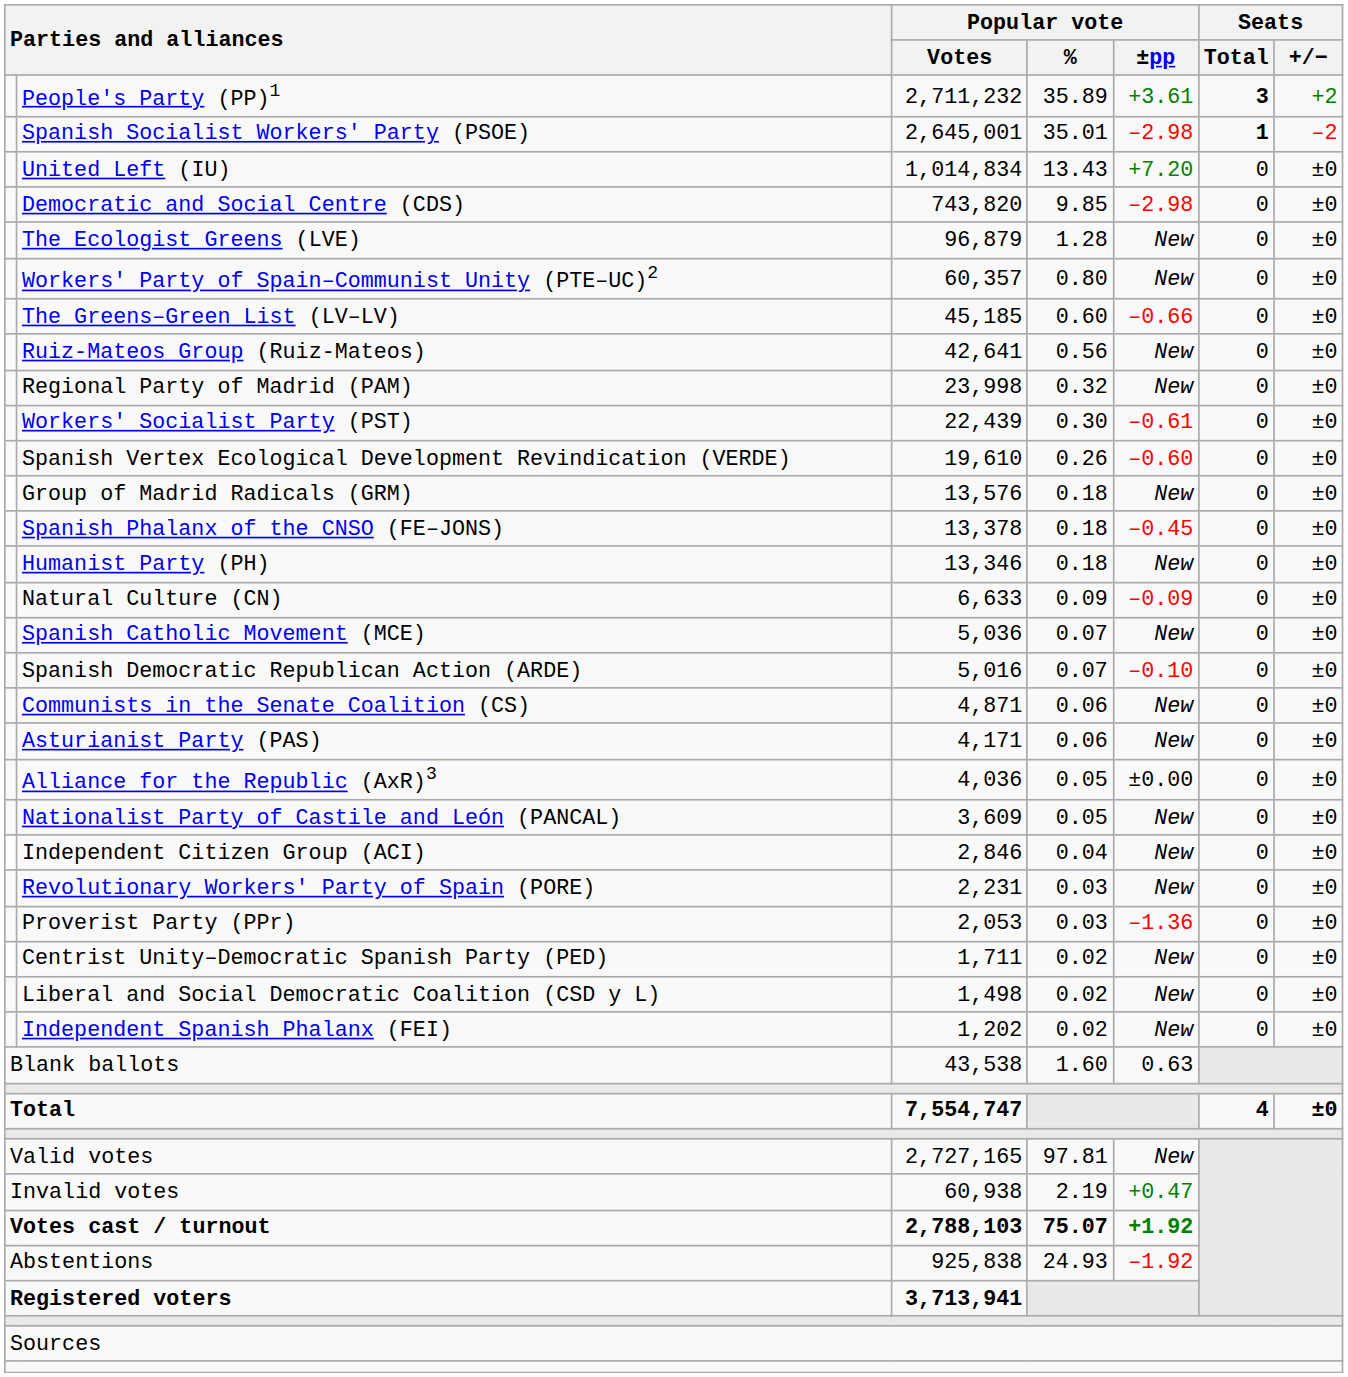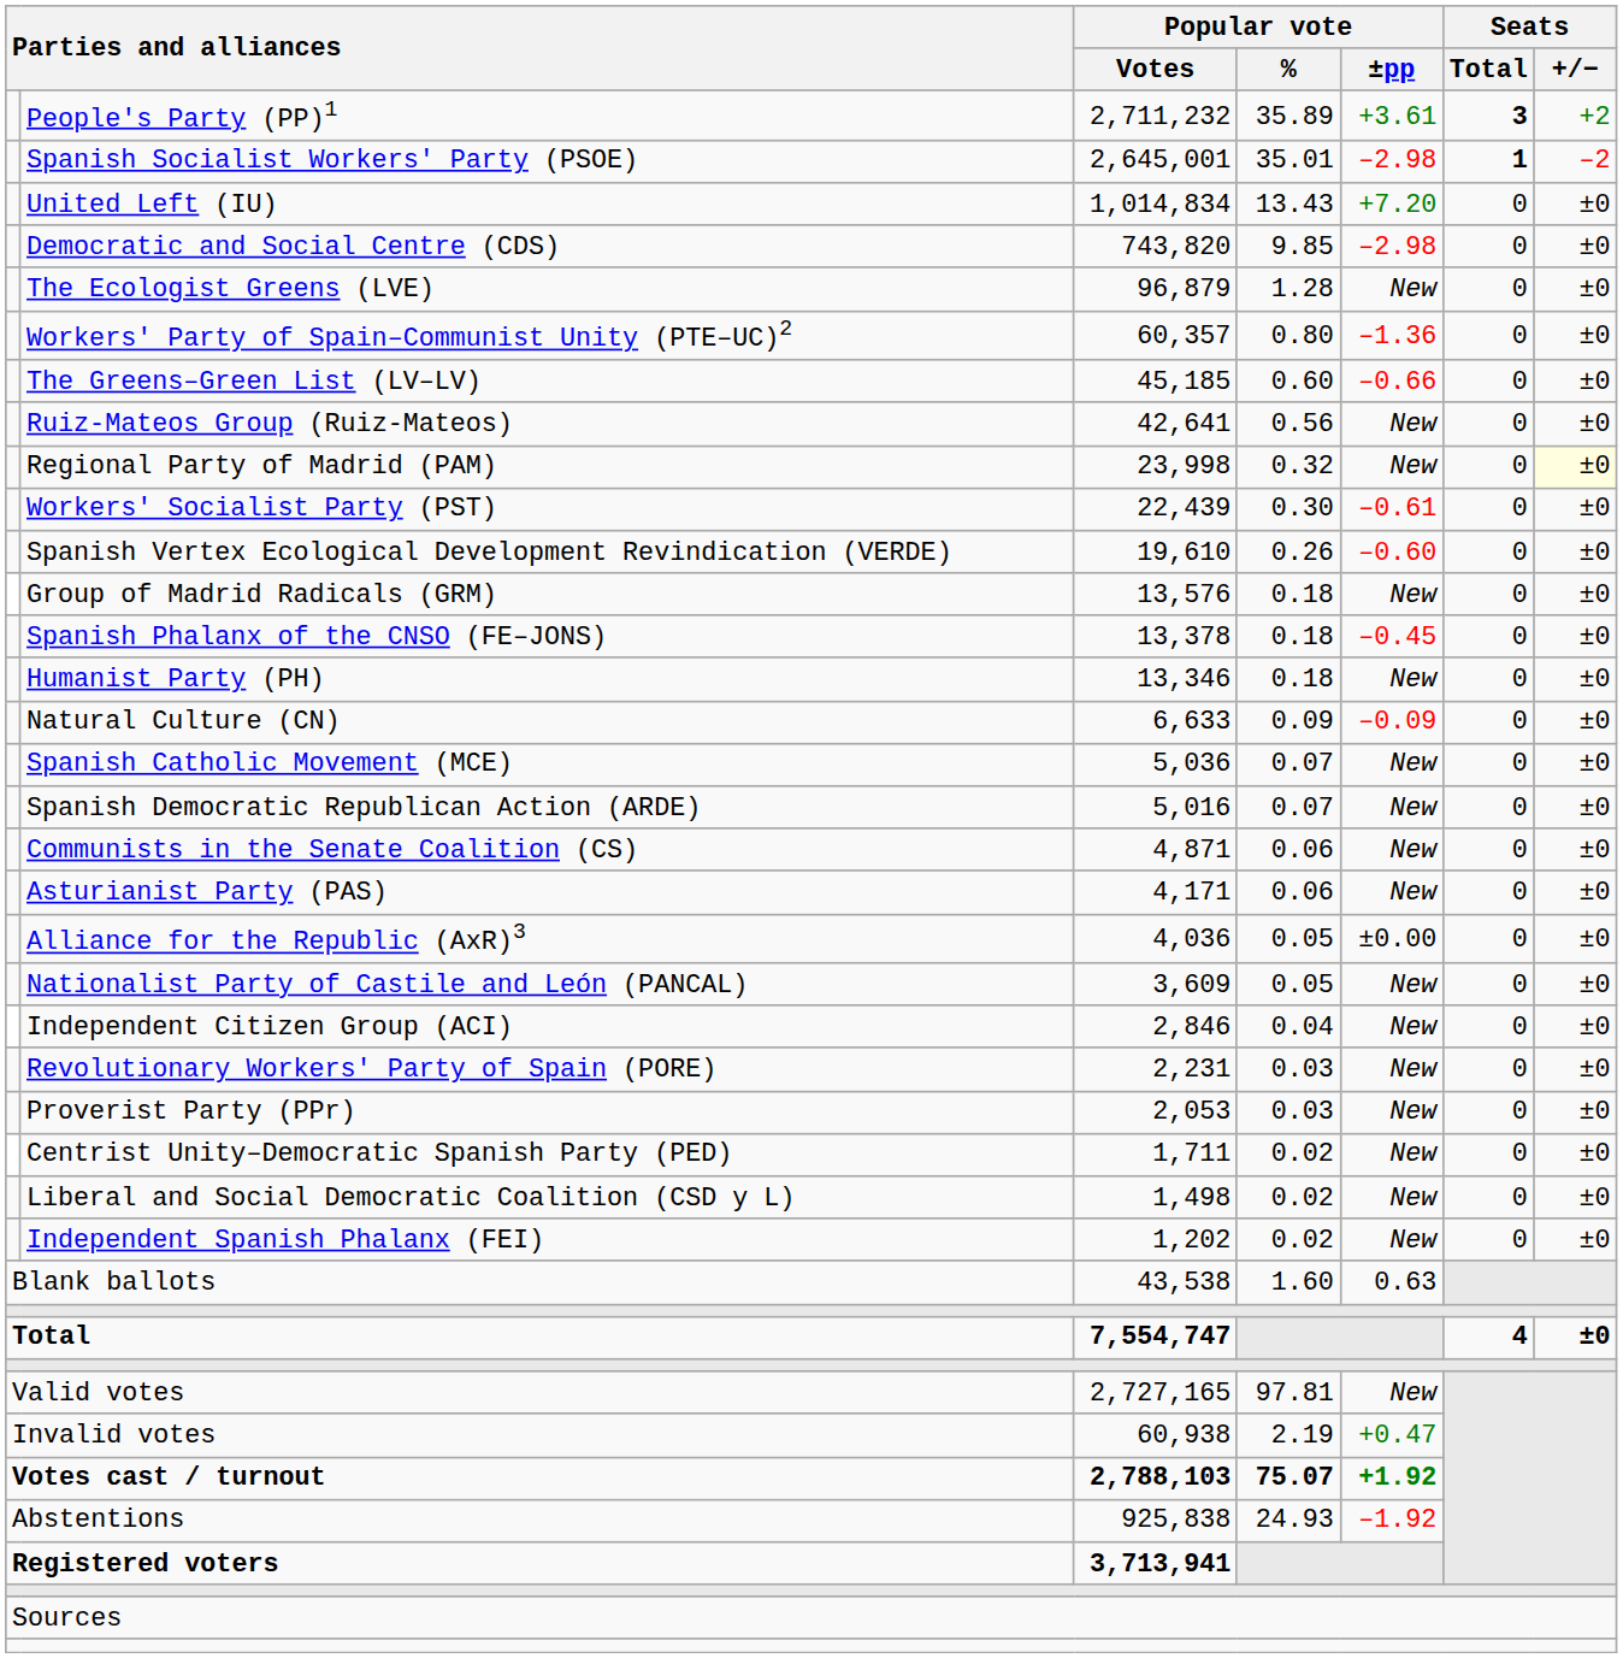Workers' Party of Spain–Communist Unity (PTE–UC)2 | Popular vote / ±pp: New -> –1.36
Regional Party of Madrid (PAM) | Seats / +/−: no background -> lightyellow background
Spanish Democratic Republican Action (ARDE) | Popular vote / ±pp: –0.10 -> New
Proverist Party (PPr) | Popular vote / ±pp: –1.36 -> New
